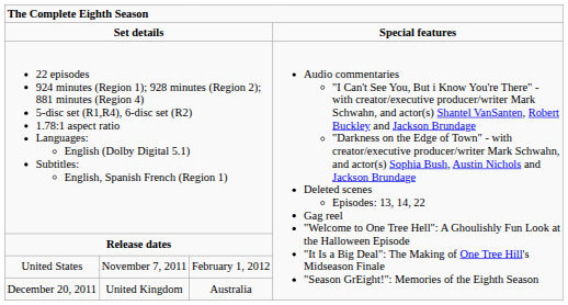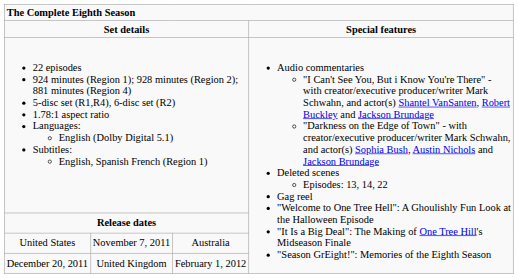United States | column 3: February 1, 2012 -> Australia
December 20, 2011 | column 3: Australia -> February 1, 2012
